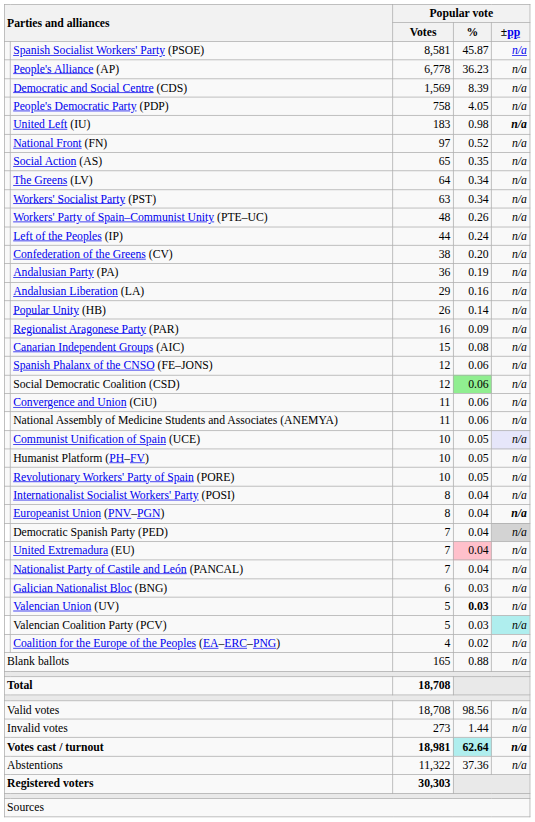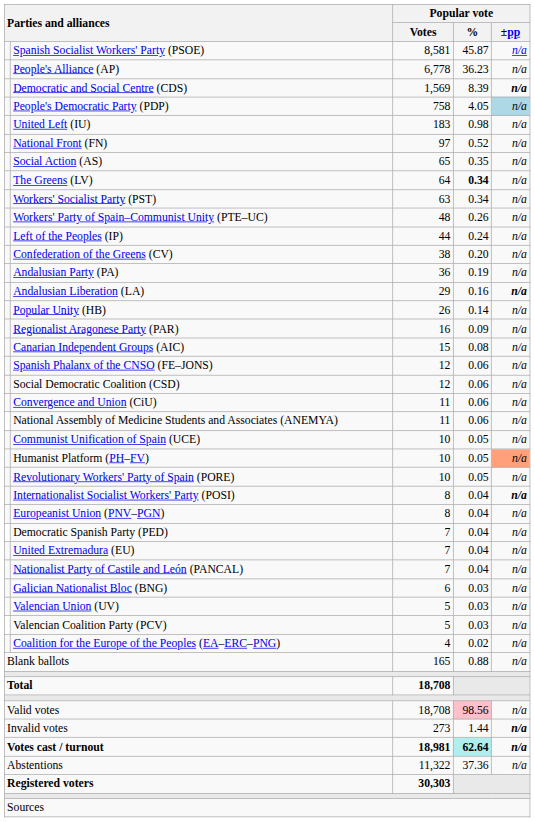Democratic and Social Centre (CDS) | Popular vote / ±pp: normal -> bold
People's Democratic Party (PDP) | Popular vote / ±pp: no background -> lightblue background
United Left (IU) | Popular vote / ±pp: bold -> normal
The Greens (LV) | Popular vote / %: normal -> bold
Andalusian Liberation (LA) | Popular vote / ±pp: normal -> bold
Social Democratic Coalition (CSD) | Popular vote / %: lightgreen background -> no background
Communist Unification of Spain (UCE) | Popular vote / ±pp: lavender background -> no background
Humanist Platform (PH–FV) | Popular vote / ±pp: no background -> lightsalmon background
Internationalist Socialist Workers' Party (POSI) | Popular vote / ±pp: normal -> bold
Europeanist Union (PNV–PGN) | Popular vote / ±pp: bold -> normal
Democratic Spanish Party (PED) | Popular vote / ±pp: lightgrey background -> no background
United Extremadura (EU) | Popular vote / %: pink background -> no background
Valencian Union (UV) | Popular vote / %: bold -> normal
Valencian Coalition Party (PCV) | Popular vote / ±pp: paleturquoise background -> no background
Valid votes | Popular vote / %: no background -> pink background
Invalid votes | Popular vote / ±pp: normal -> bold
